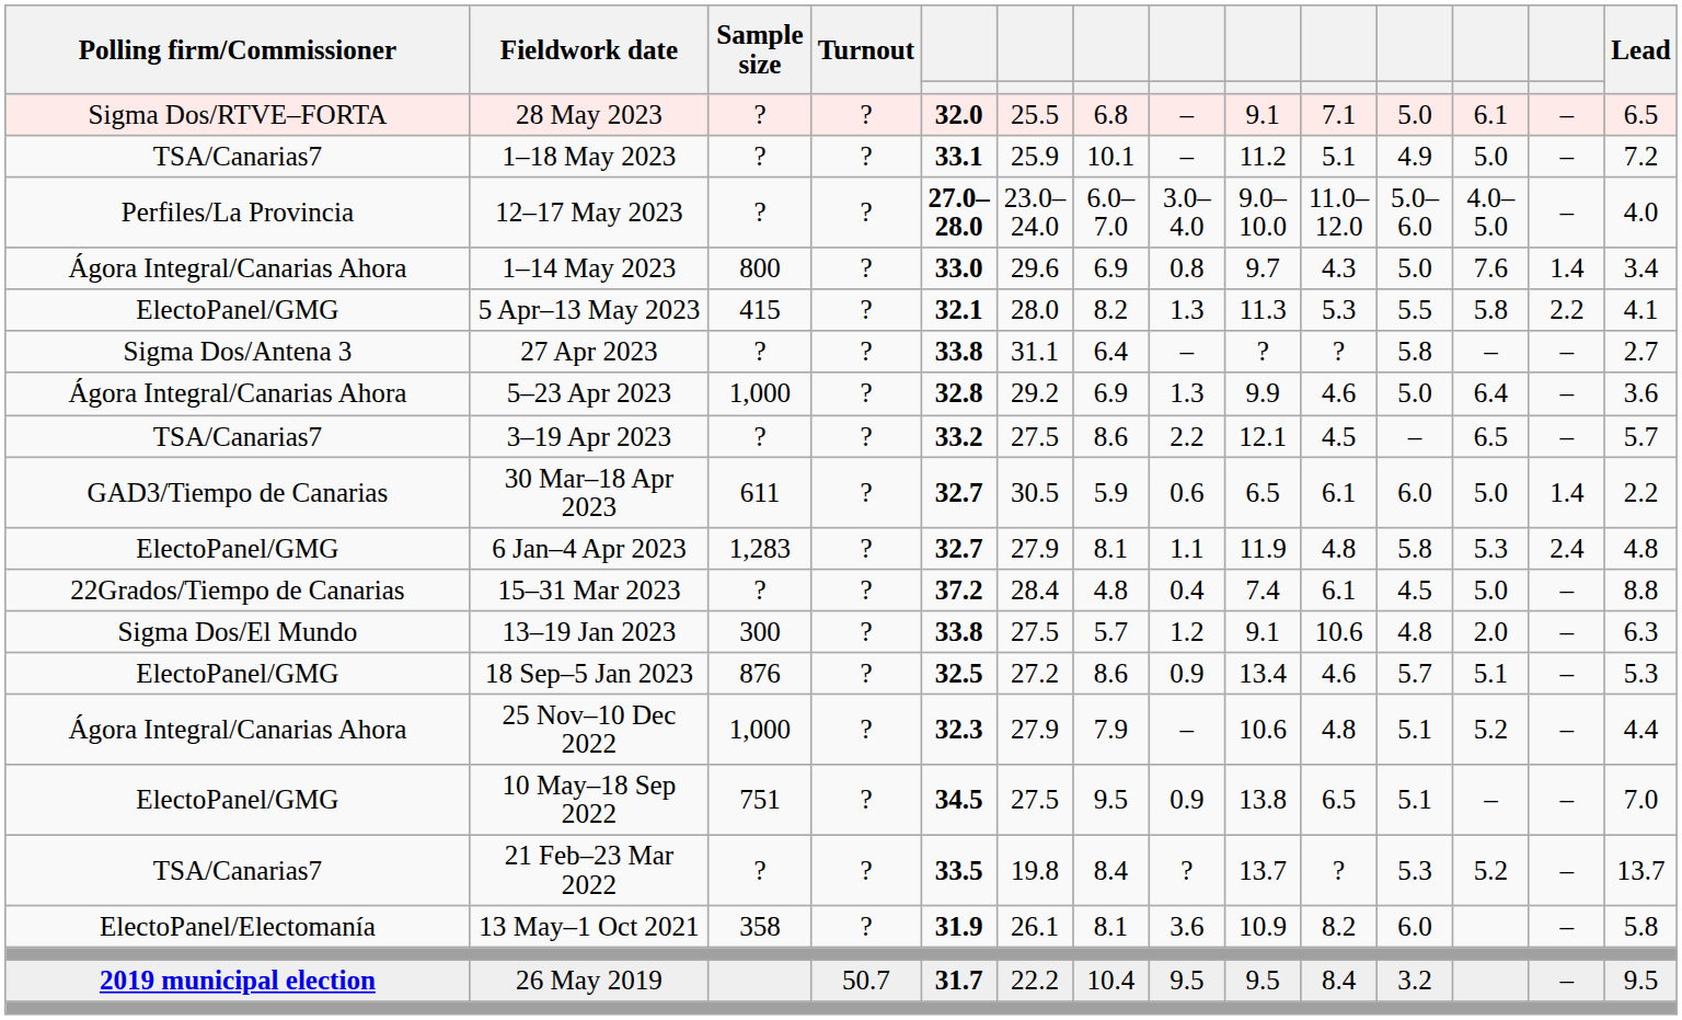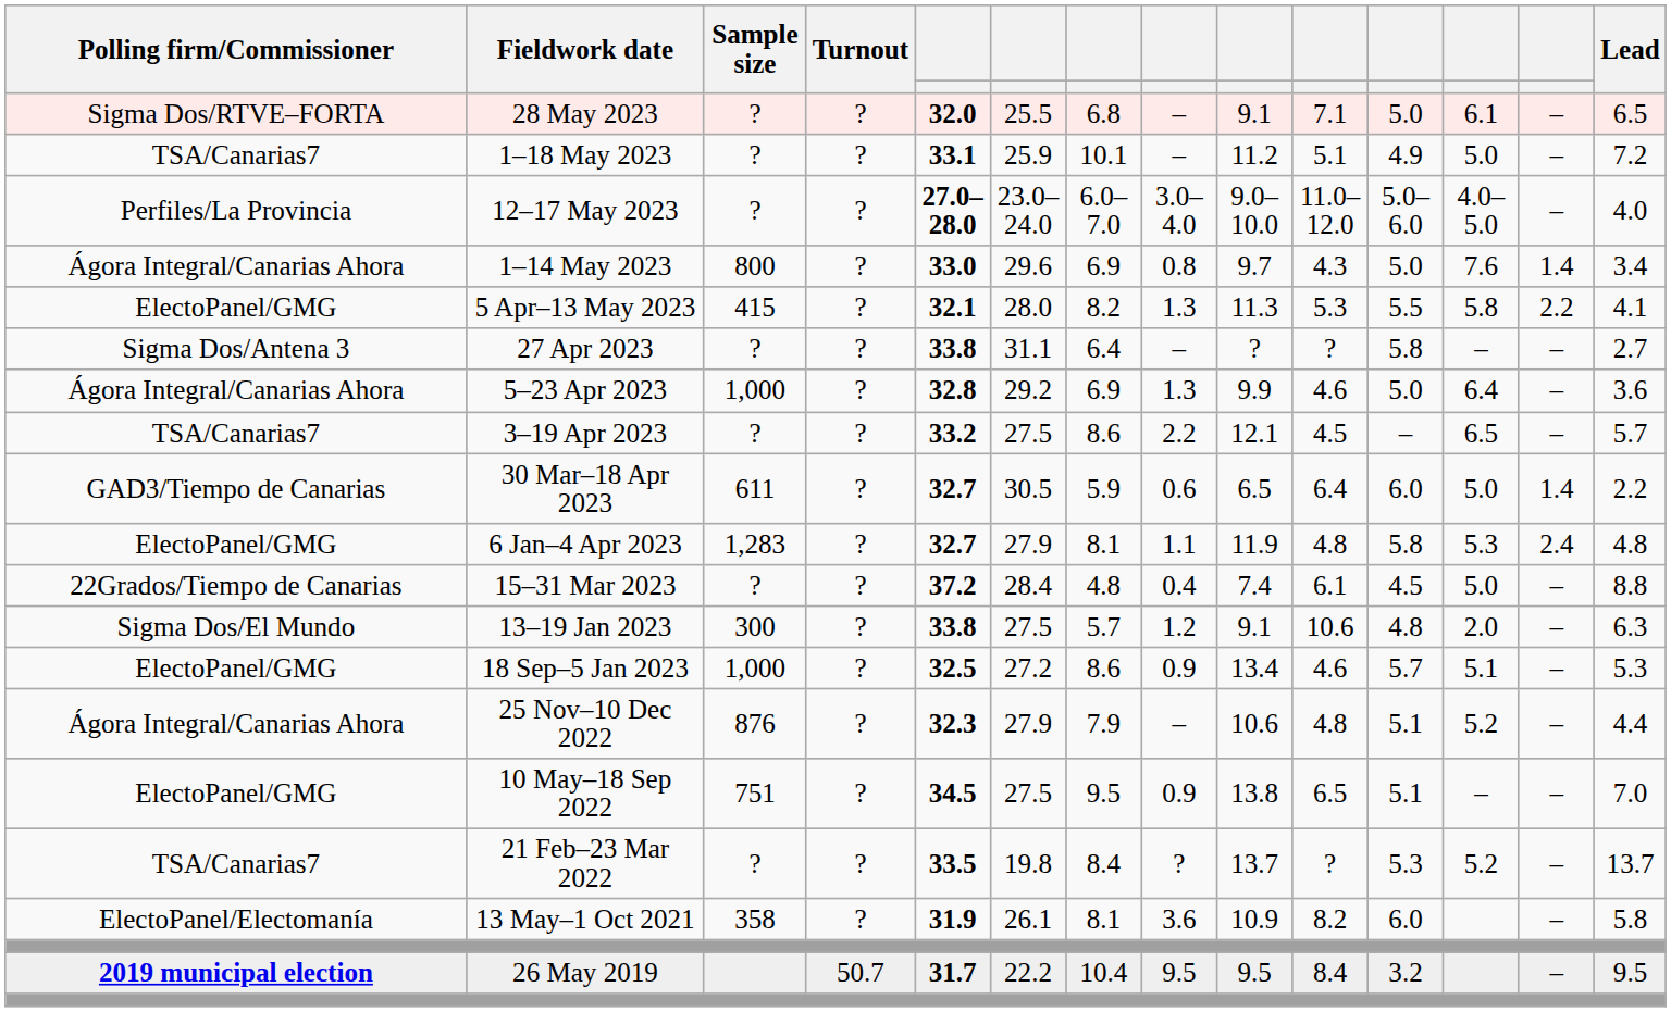30 Mar–18 Apr 2023 | column 10: 6.1 -> 6.4
18 Sep–5 Jan 2023 | Sample size: 876 -> 1,000
25 Nov–10 Dec 2022 | Sample size: 1,000 -> 876
